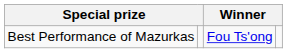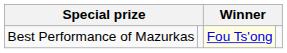Best Performance of Mazurkas | column 3: no background -> lightyellow background
